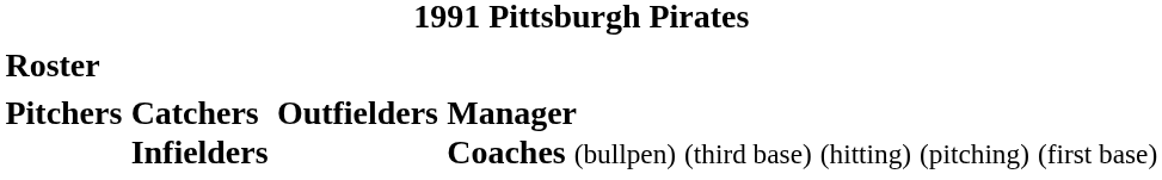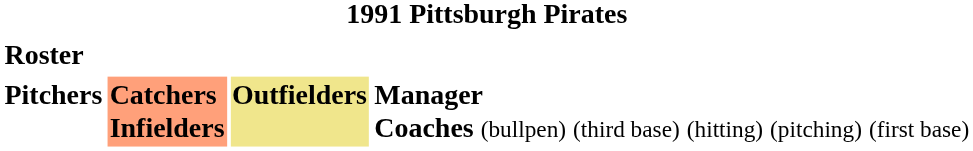Pitchers | column 2: no background -> lightsalmon background
Pitchers | column 3: no background -> khaki background
